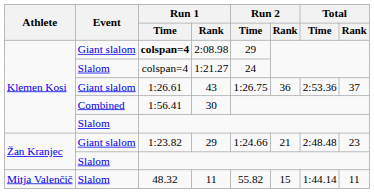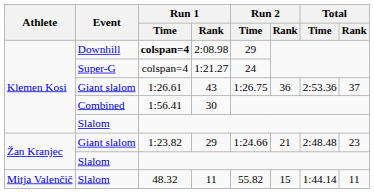2:08.98 | Event: Giant slalom -> Downhill
1:21.27 | Event: Slalom -> Super-G
